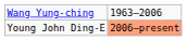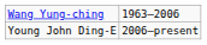Young John Ding-E | column 2: lightsalmon background -> no background
